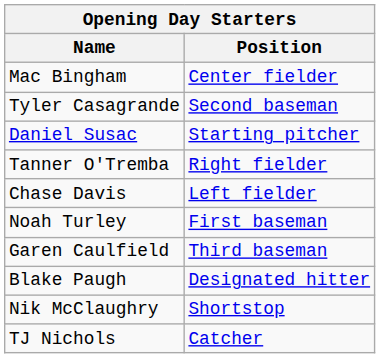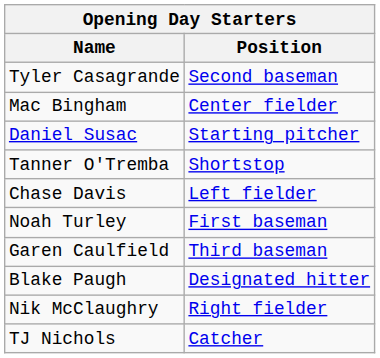rows swapped: Mac Bingham <-> Tyler Casagrande
Tanner O'Tremba | Position: Right fielder -> Shortstop
Nik McClaughry | Position: Shortstop -> Right fielder
